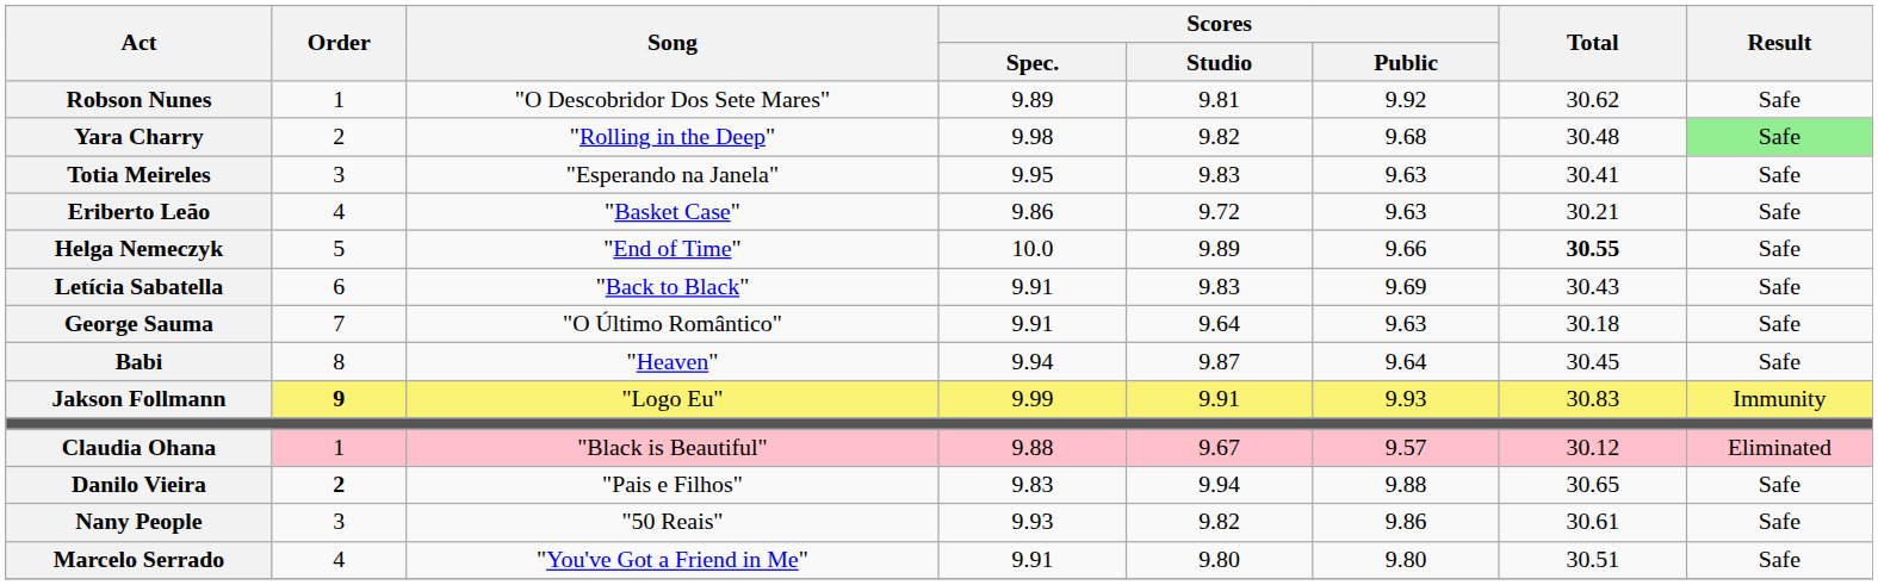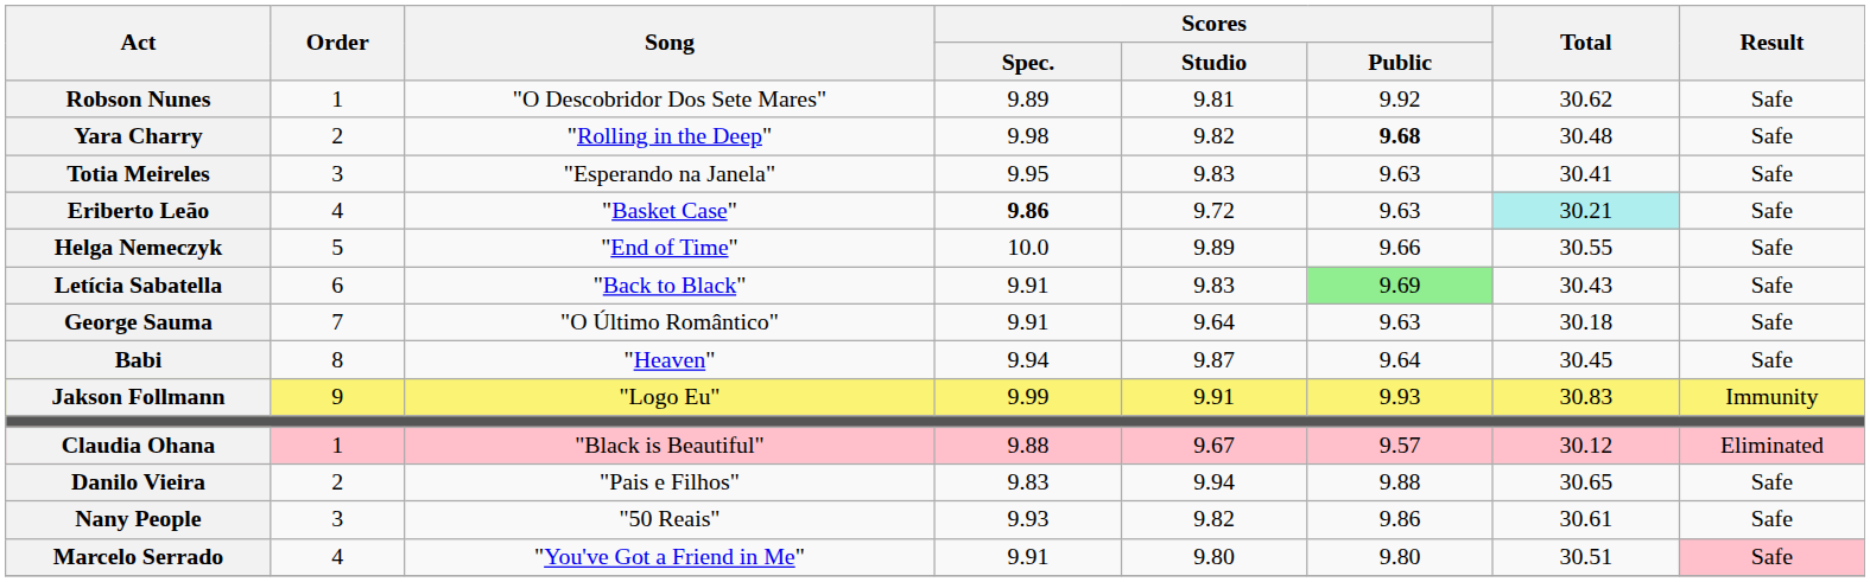Yara Charry | Scores / Public: normal -> bold
Yara Charry | Result: lightgreen background -> no background
Eriberto Leão | Scores / Spec.: normal -> bold
Eriberto Leão | Total: no background -> paleturquoise background
Helga Nemeczyk | Total: bold -> normal
Letícia Sabatella | Scores / Public: no background -> lightgreen background
Jakson Follmann | Order: bold -> normal
Danilo Vieira | Order: bold -> normal
Marcelo Serrado | Result: no background -> pink background
